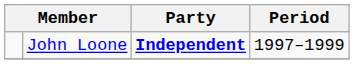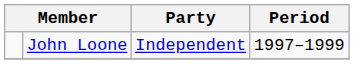John Loone | Party: bold -> normal
